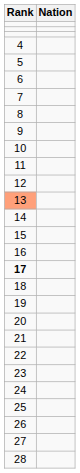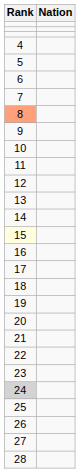row 9 | Rank: no background -> lightsalmon background
row 14 | Rank: lightsalmon background -> no background
row 16 | Rank: no background -> lightyellow background
row 18 | Rank: bold -> normal
row 25 | Rank: no background -> lightgrey background
